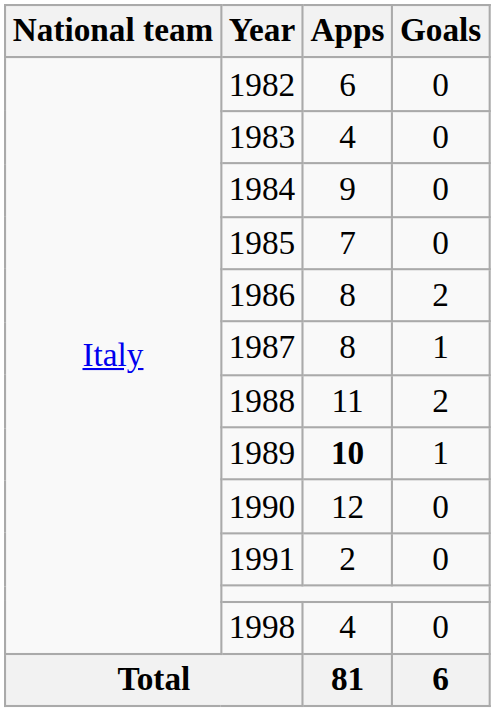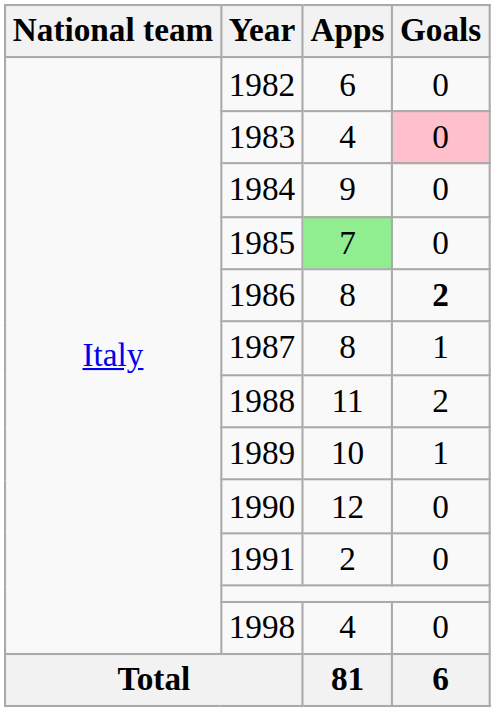1983 | Goals: no background -> pink background
1985 | Apps: no background -> lightgreen background
1986 | Goals: normal -> bold
1989 | Apps: bold -> normal
